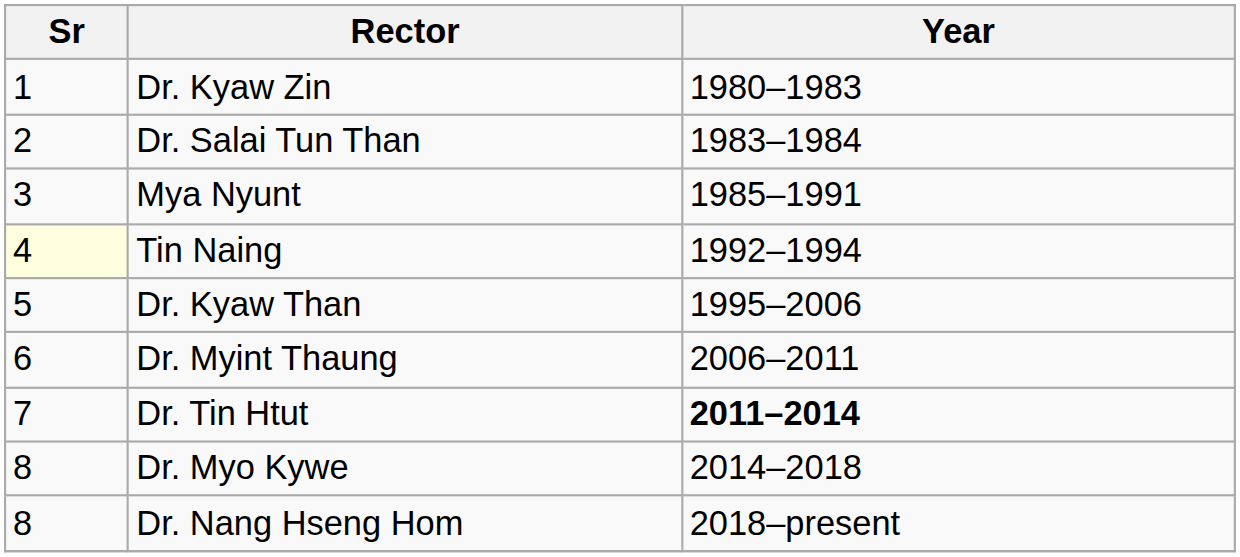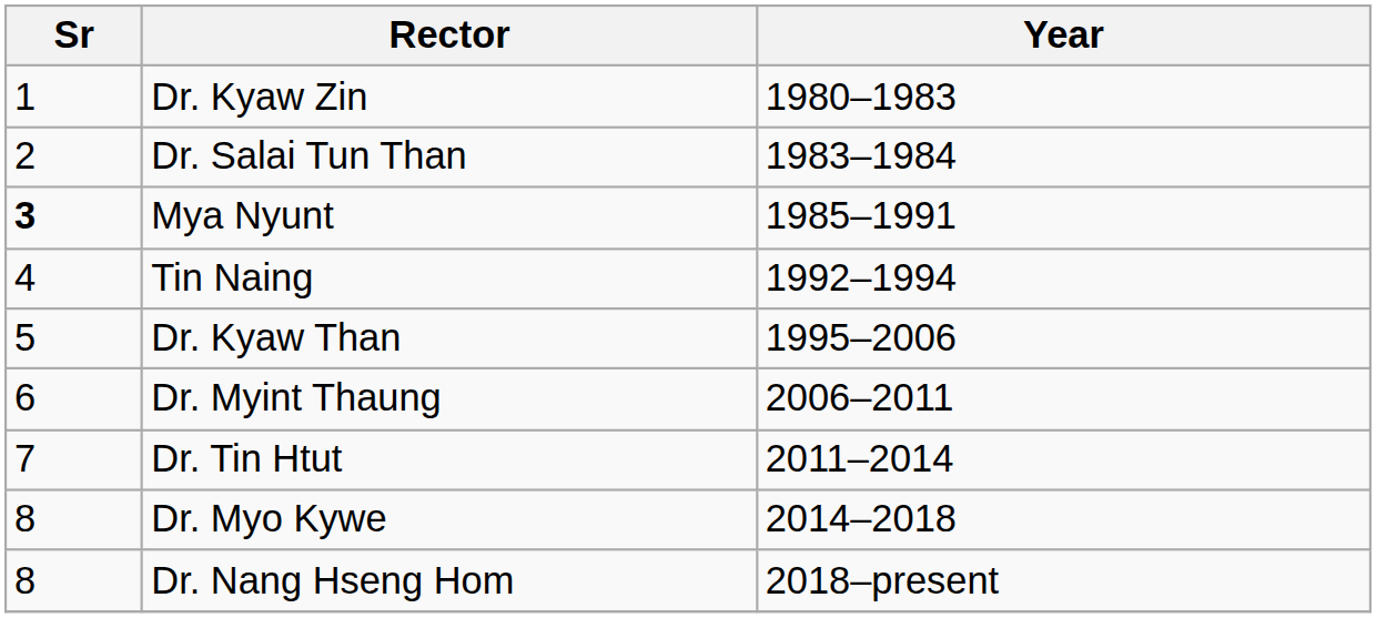Mya Nyunt | Sr: normal -> bold
Tin Naing | Sr: lightyellow background -> no background
Dr. Tin Htut | Year: bold -> normal
